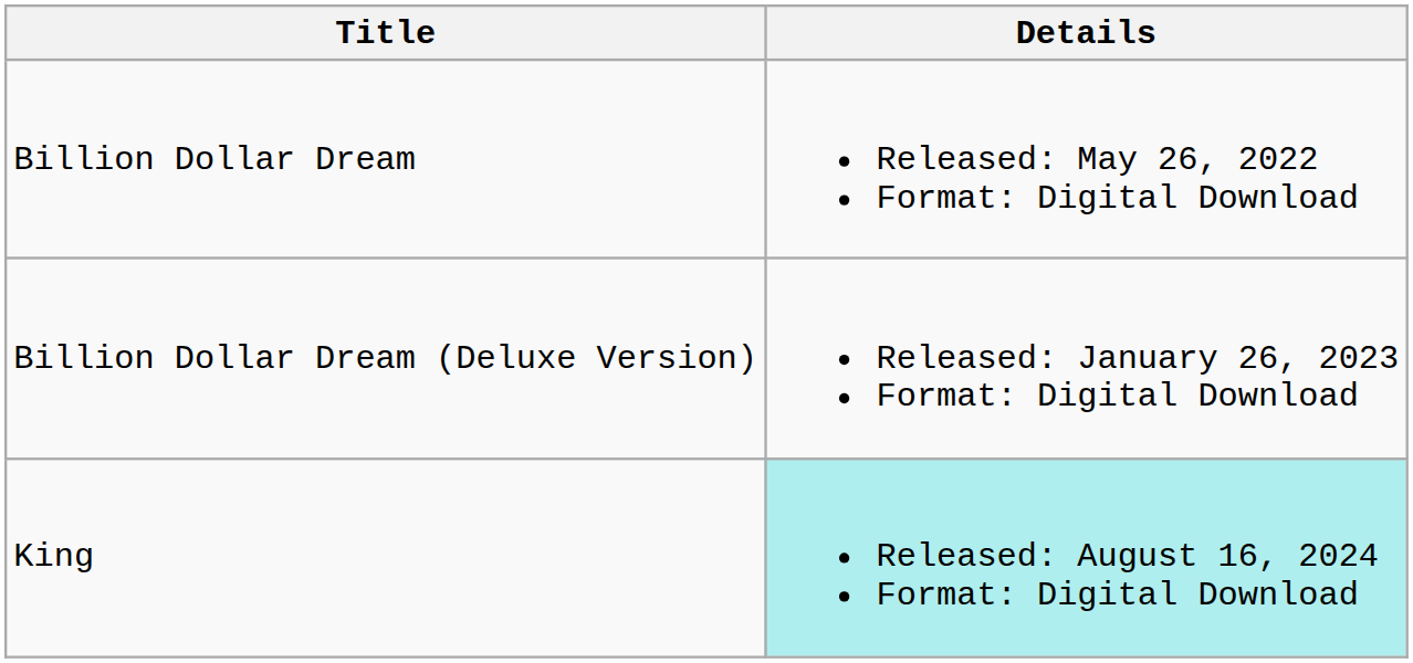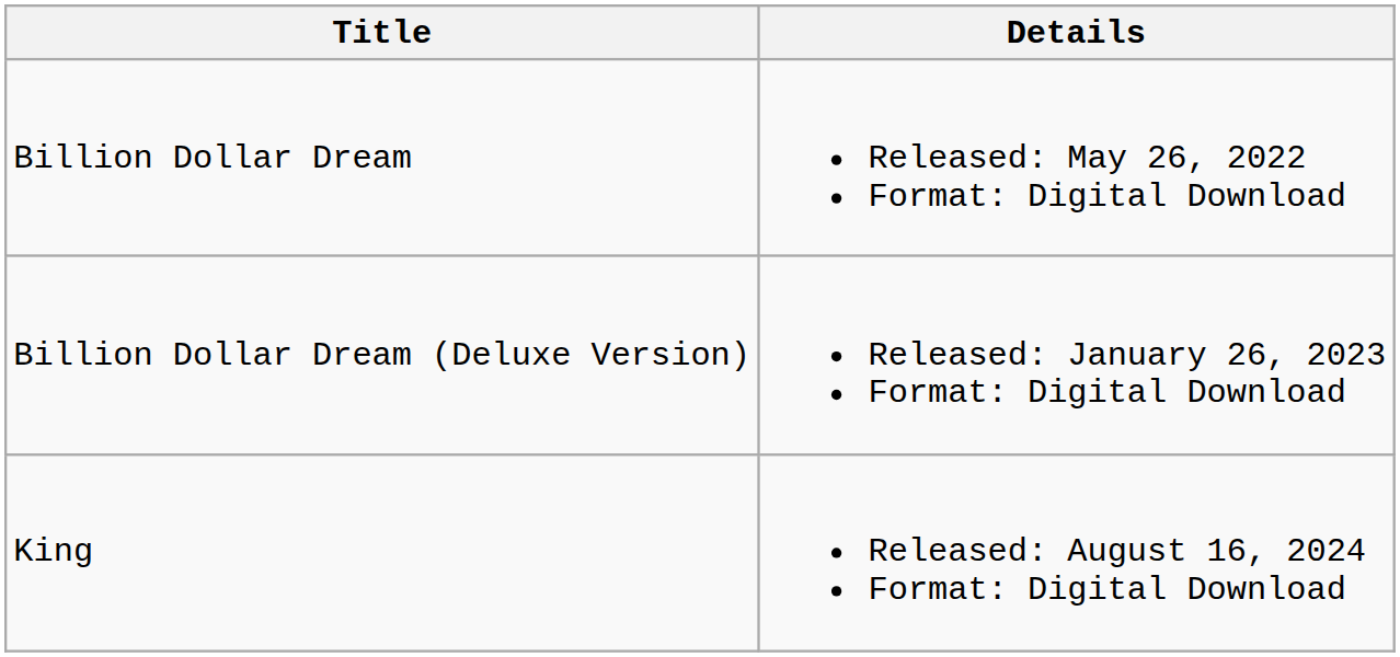King | Details: paleturquoise background -> no background
